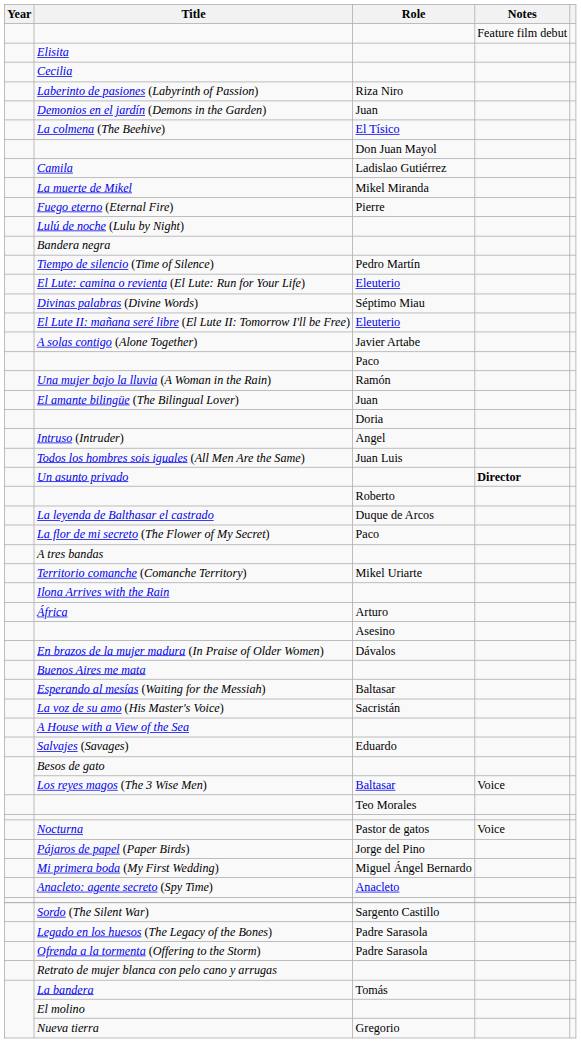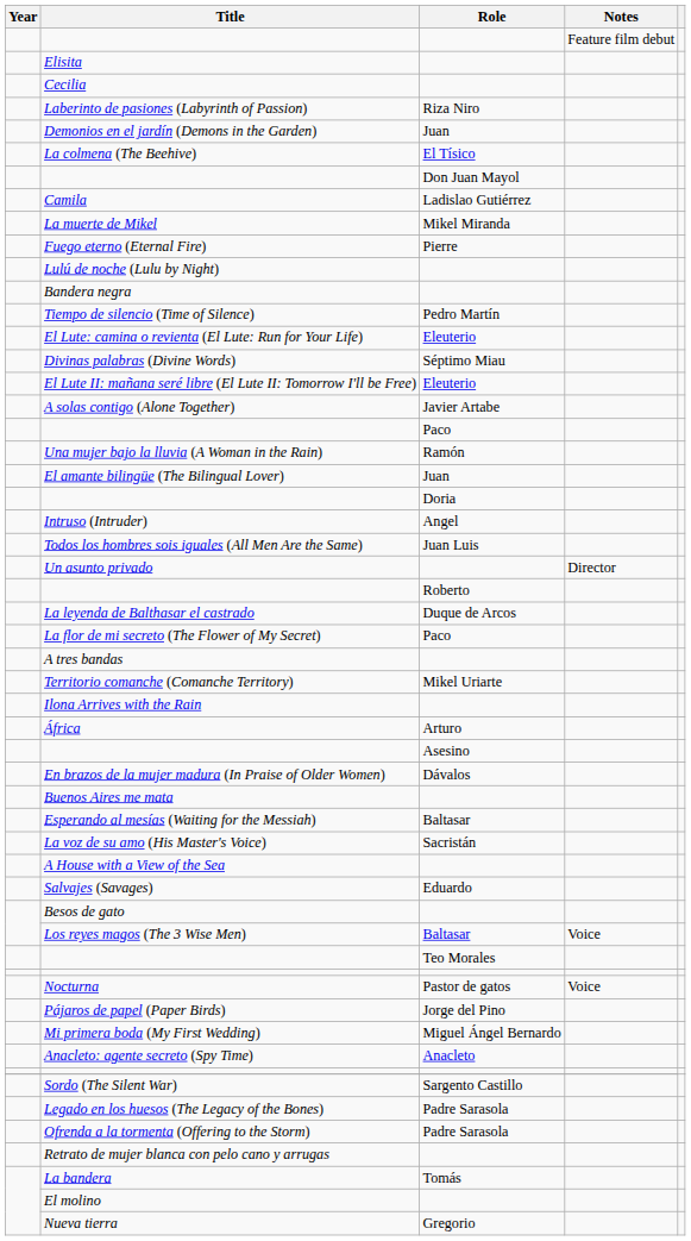Un asunto privado | Notes: bold -> normal
